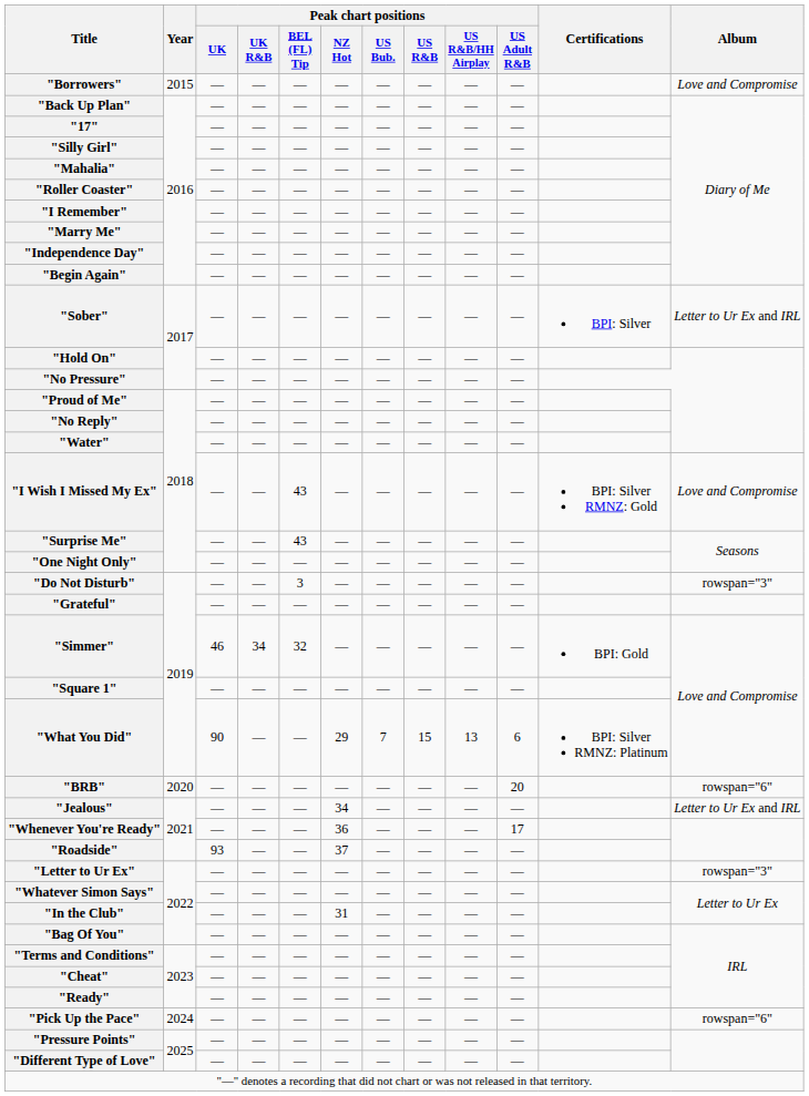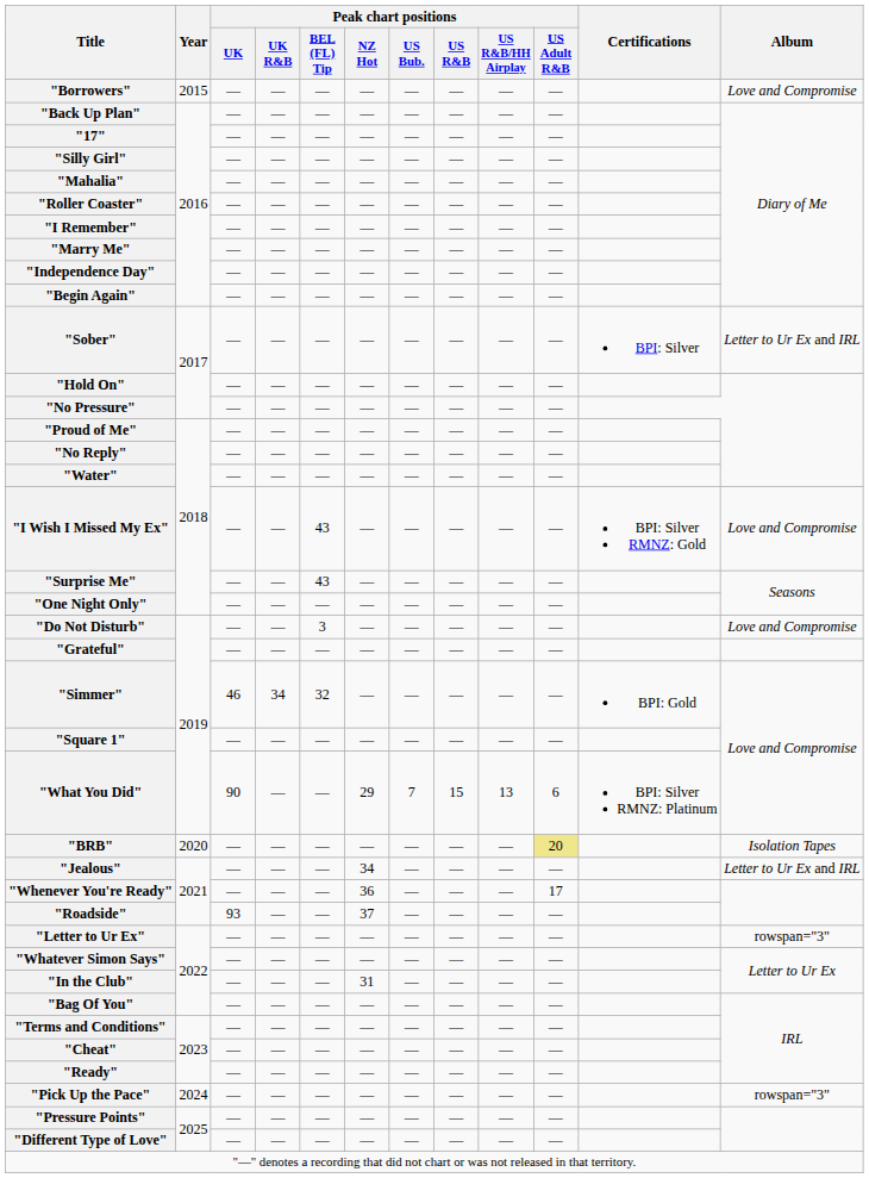"Do Not Disturb" | Album: rowspan="3" -> Love and Compromise
"BRB" | Peak chart positions / US Adult R&B: no background -> khaki background
"BRB" | Album: rowspan="6" -> Isolation Tapes
"Pick Up the Pace" | Album: rowspan="6" -> rowspan="3"
